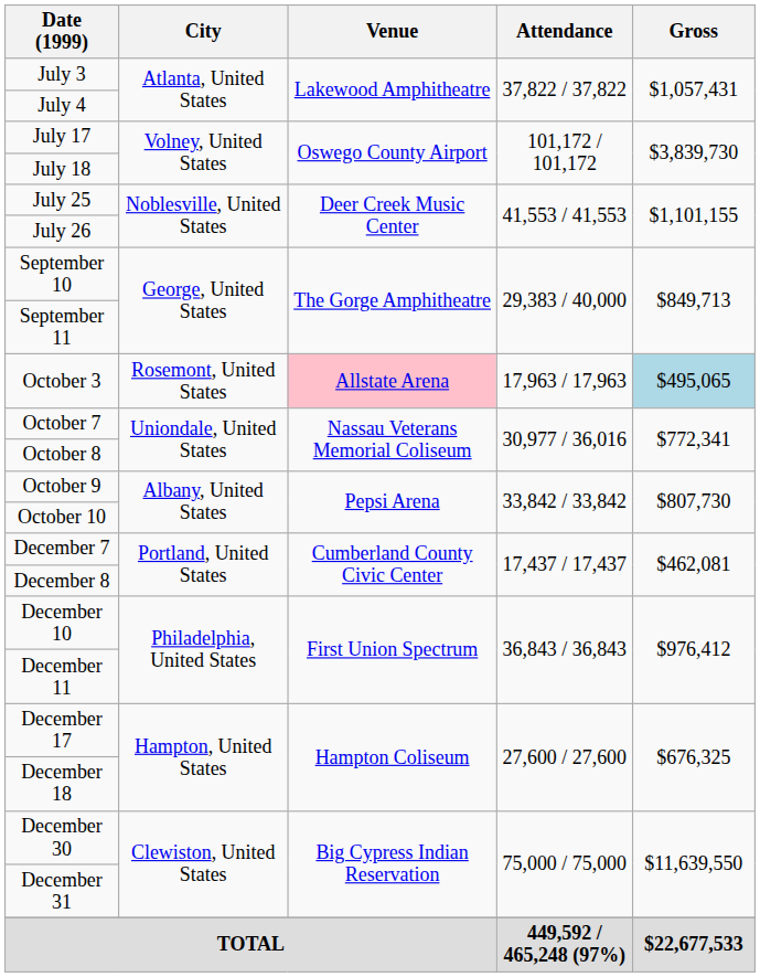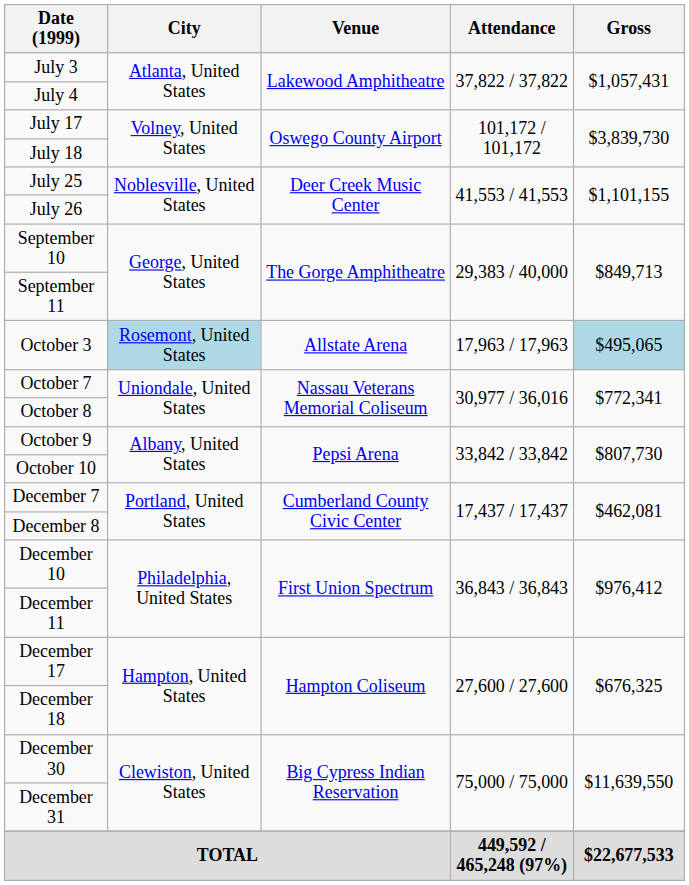October 3 | City: no background -> lightblue background
October 3 | Venue: pink background -> no background
